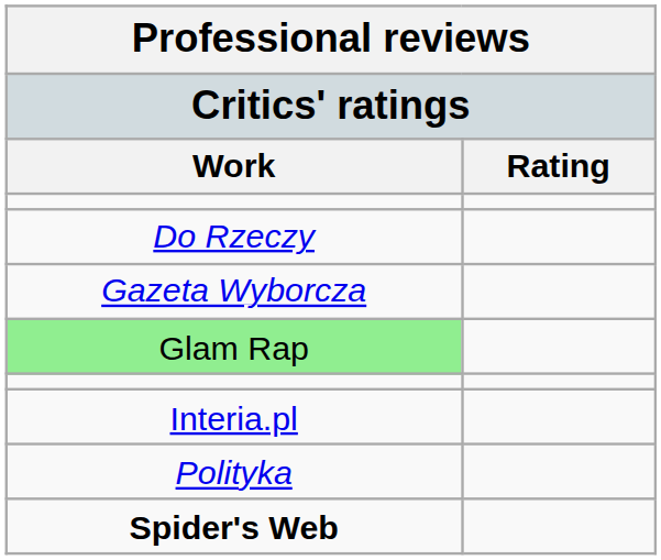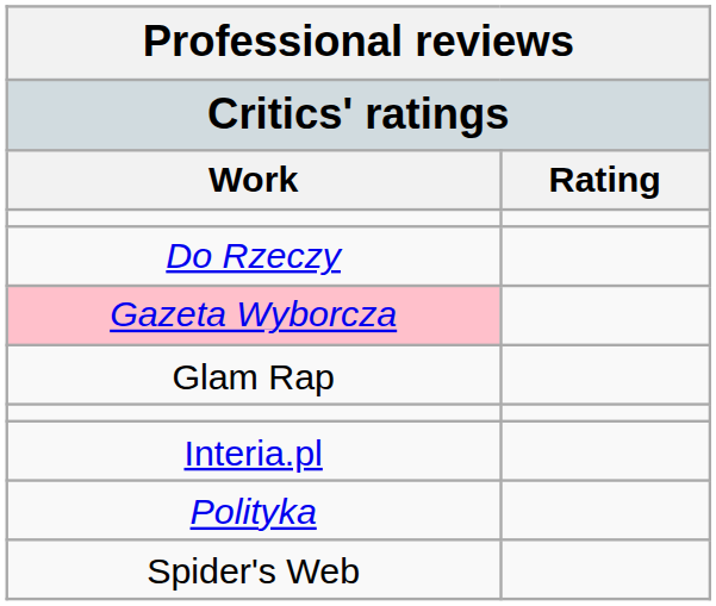row 6 | Work: no background -> pink background
row 7 | Work: lightgreen background -> no background
row 11 | Work: bold -> normal
